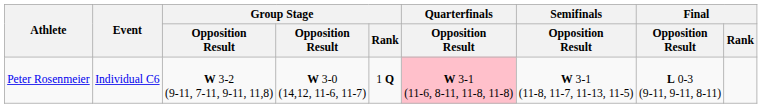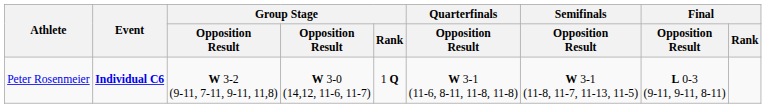Peter Rosenmeier | Event: normal -> bold
Peter Rosenmeier | Quarterfinals / Opposition Result: pink background -> no background
